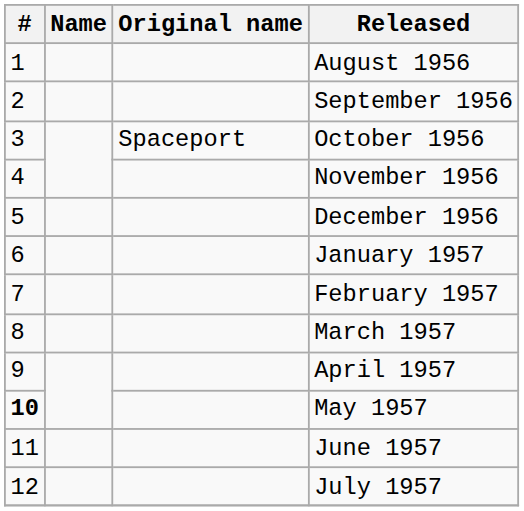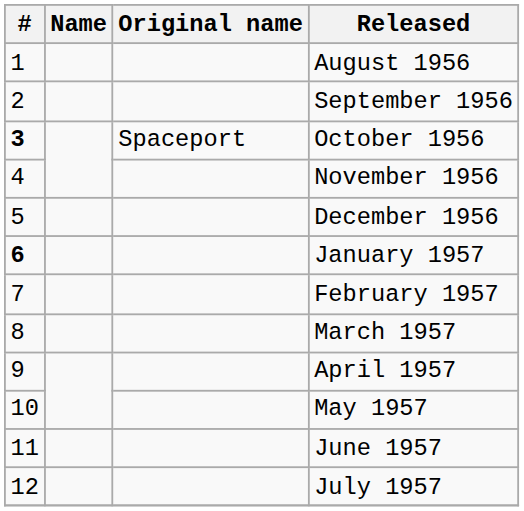October 1956 | #: normal -> bold
January 1957 | #: normal -> bold
May 1957 | #: bold -> normal
